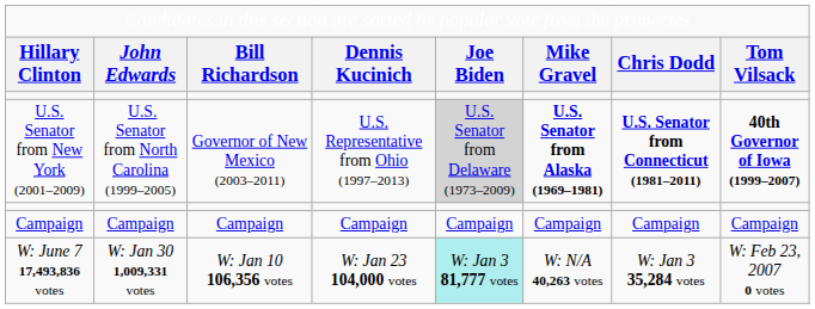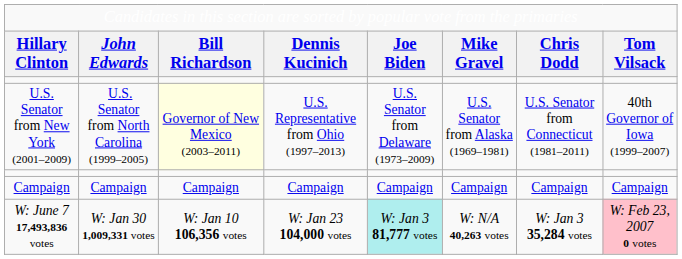U.S. Senator from New York (2001–2009) | column 3: no background -> lightyellow background
U.S. Senator from New York (2001–2009) | column 5: lightgrey background -> no background
U.S. Senator from New York (2001–2009) | column 6: bold -> normal
U.S. Senator from New York (2001–2009) | column 7: bold -> normal
U.S. Senator from New York (2001–2009) | column 8: bold -> normal
W: June 7 17,493,836 votes | column 8: no background -> pink background
